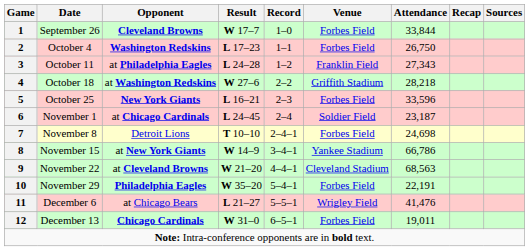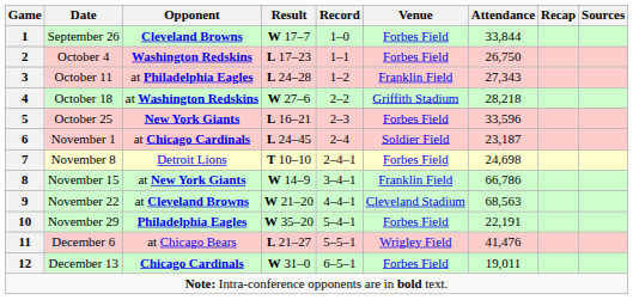8 | Venue: Yankee Stadium -> Franklin Field
